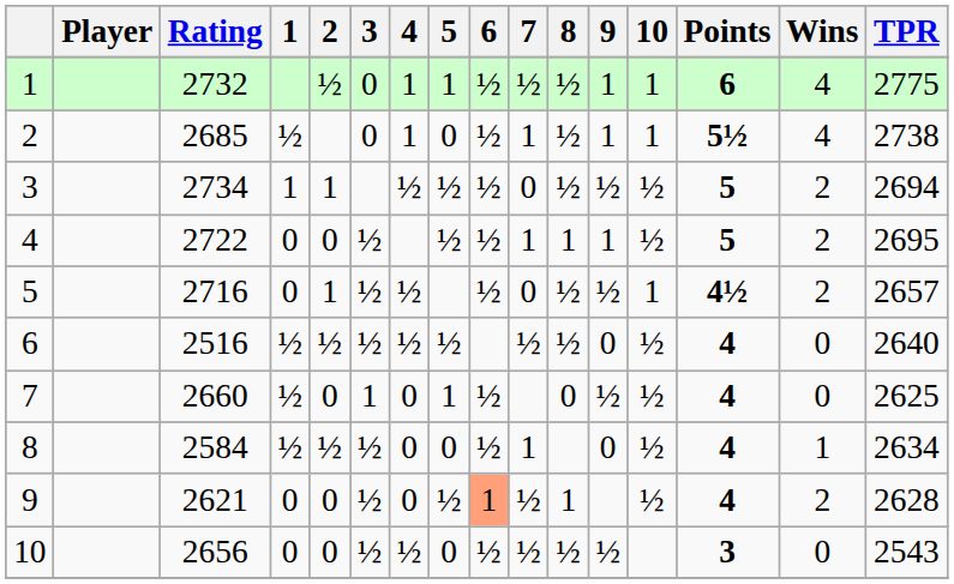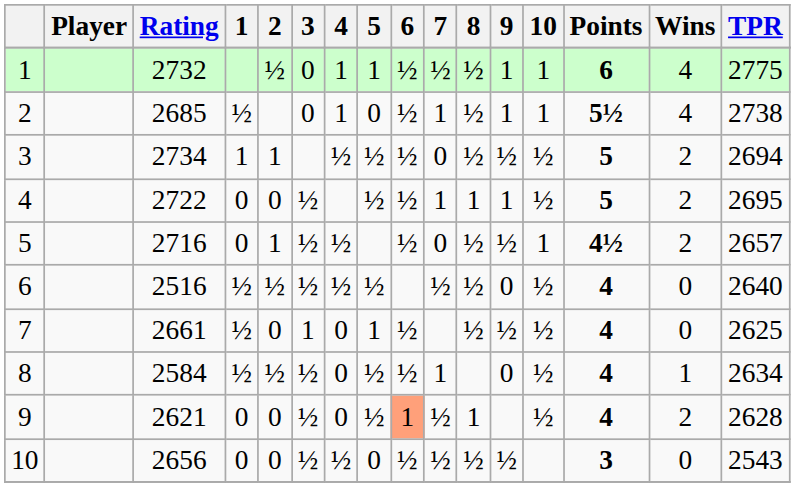row 8 | Rating: 2660 -> 2661
row 8 | 8: 0 -> ½
row 9 | 5: 0 -> ½
